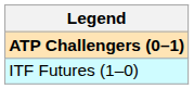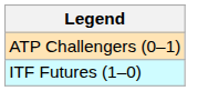row 2 | column 1: bold -> normal
